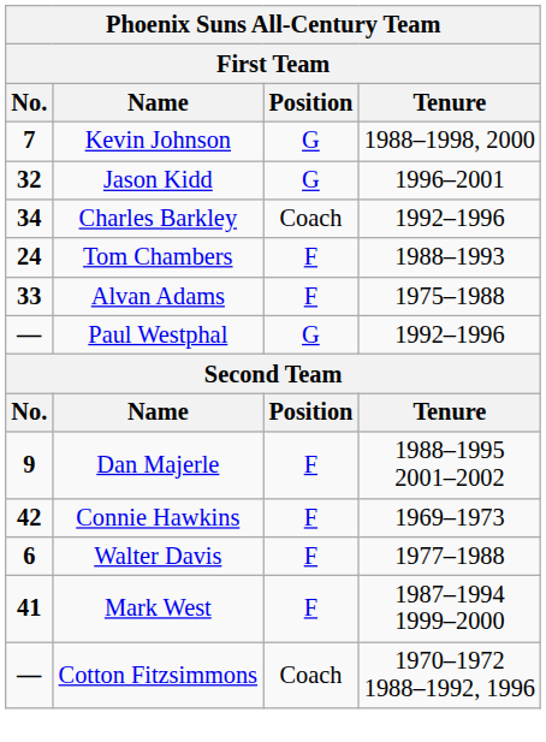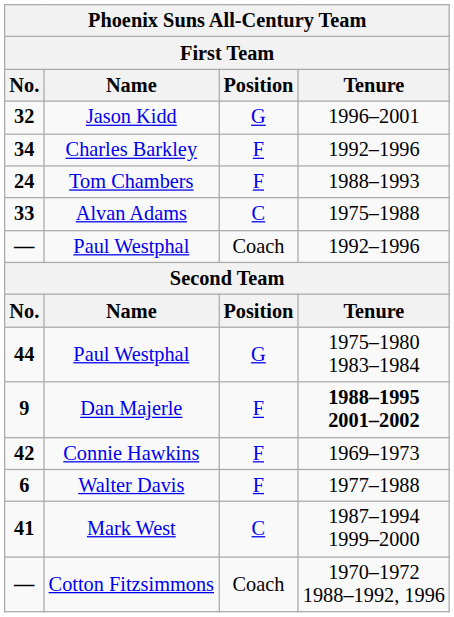- row: 7 | Kevin Johnson | G | 1988–1998, 2000
Charles Barkley | Position: Coach -> F
Alvan Adams | Position: F -> C
— / Paul Westphal | Position: G -> Coach
+ row: 44 | Paul Westphal | G | 1975–1980 1983–1984
Dan Majerle | Tenure: normal -> bold
Mark West | Position: F -> C
